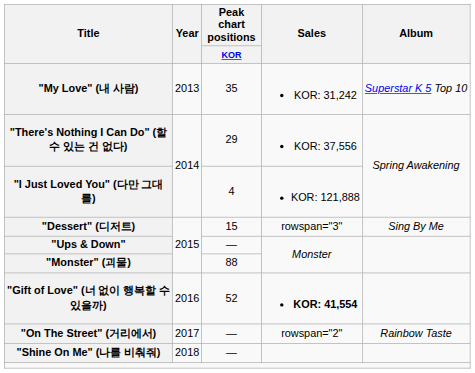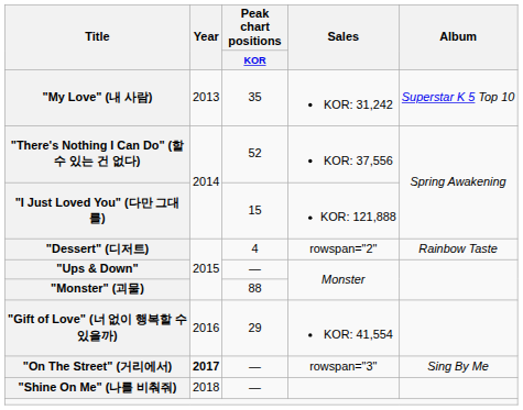"There's Nothing I Can Do" (할 수 있는 건 없다) | Peak chart positions / KOR: 29 -> 52
"I Just Loved You" (다만 그대를) | Peak chart positions / KOR: 4 -> 15
"Dessert" (디저트) | Peak chart positions / KOR: 15 -> 4
"Dessert" (디저트) | Sales: rowspan="3" -> rowspan="2"
"Dessert" (디저트) | Album: Sing By Me -> Rainbow Taste
"Gift of Love" (너 없이 행복할 수 있을까) | Peak chart positions / KOR: 52 -> 29
"Gift of Love" (너 없이 행복할 수 있을까) | Sales: bold -> normal
"On The Street" (거리에서) | Year: normal -> bold
"On The Street" (거리에서) | Sales: rowspan="2" -> rowspan="3"
"On The Street" (거리에서) | Album: Rainbow Taste -> Sing By Me
